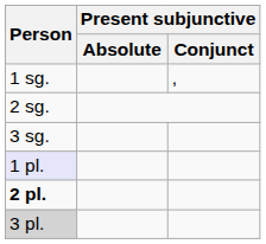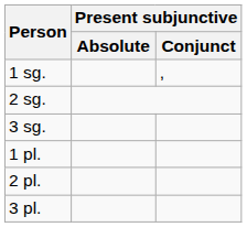1 pl. | Person: lavender background -> no background
2 pl. | Person: bold -> normal
3 pl. | Person: lightgrey background -> no background
